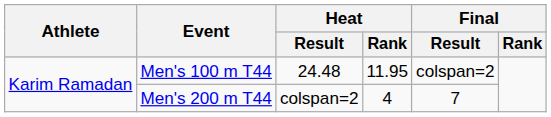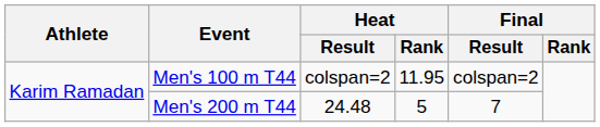Men's 100 m T44 | Heat / Result: 24.48 -> colspan=2
Men's 200 m T44 | Heat / Result: colspan=2 -> 24.48
Men's 200 m T44 | Heat / Rank: 4 -> 5
